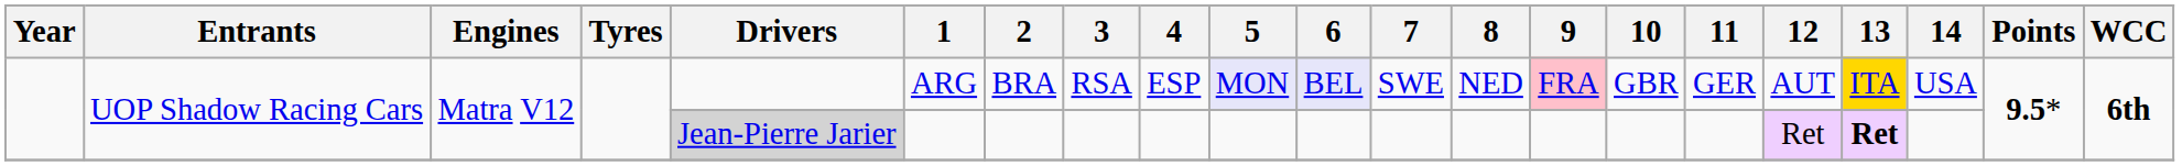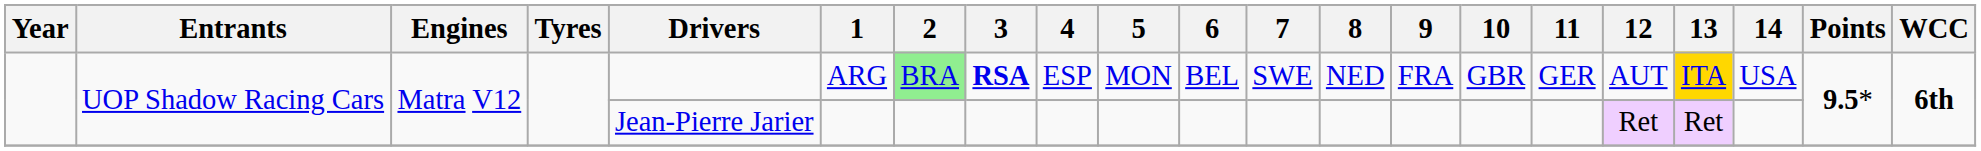row 2 | 2: no background -> lightgreen background
row 2 | 3: normal -> bold
row 2 | 5: lavender background -> no background
row 2 | 6: lavender background -> no background
row 2 | 9: pink background -> no background
row 3 | Drivers: lightgrey background -> no background
row 3 | 13: bold -> normal
